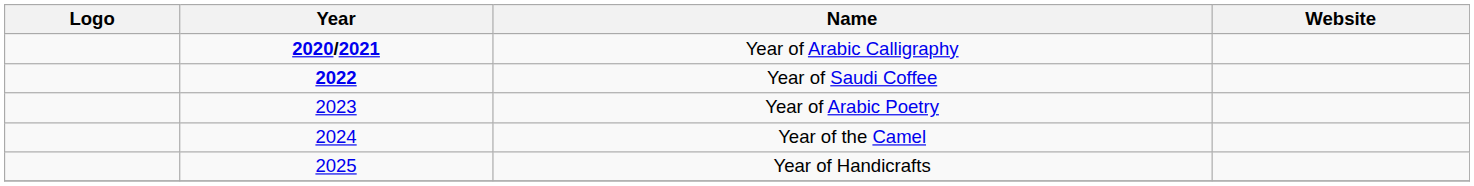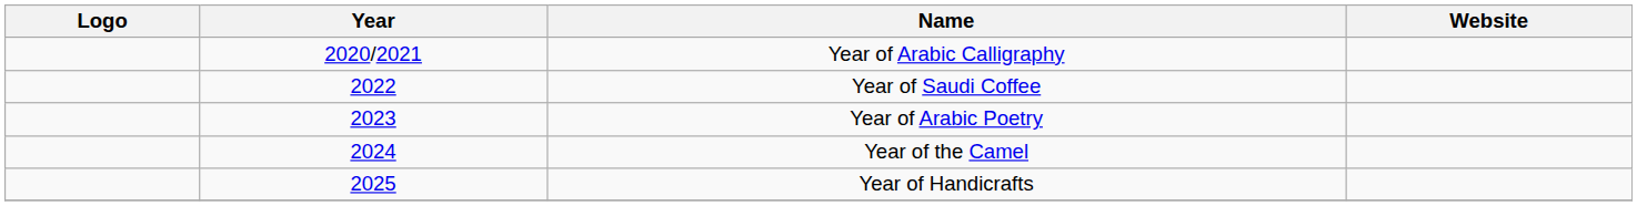Year of Arabic Calligraphy | Year: bold -> normal
Year of Saudi Coffee | Year: bold -> normal
